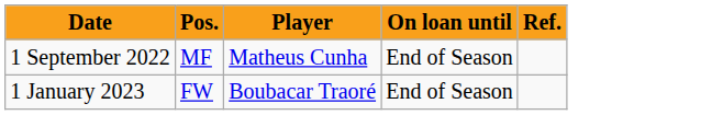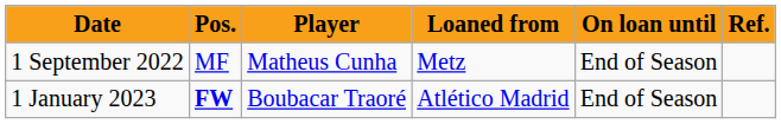+ column: Loaned from | Metz | Atlético Madrid
1 January 2023 | Pos.: normal -> bold
